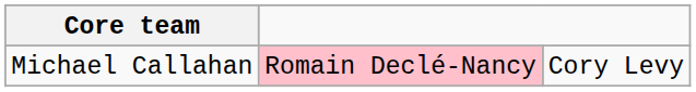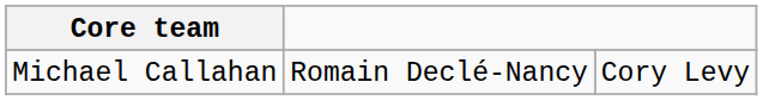Michael Callahan | column 2: pink background -> no background
